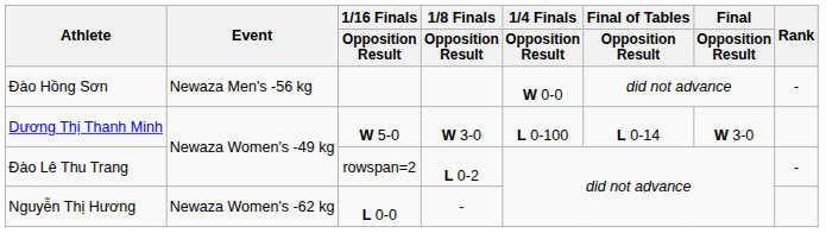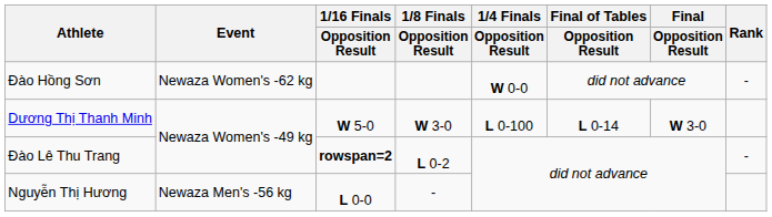Đào Hồng Sơn | Event: Newaza Men's -56 kg -> Newaza Women's -62 kg
Đào Lê Thu Trang | 1/16 Finals / Opposition Result: normal -> bold
Nguyễn Thị Hương | Event: Newaza Women's -62 kg -> Newaza Men's -56 kg
